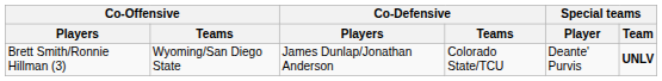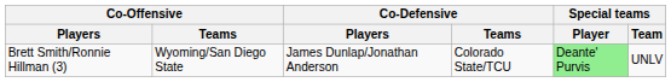Brett Smith/Ronnie Hillman (3) | Special teams / Player: no background -> lightgreen background
Brett Smith/Ronnie Hillman (3) | Special teams / Team: bold -> normal
